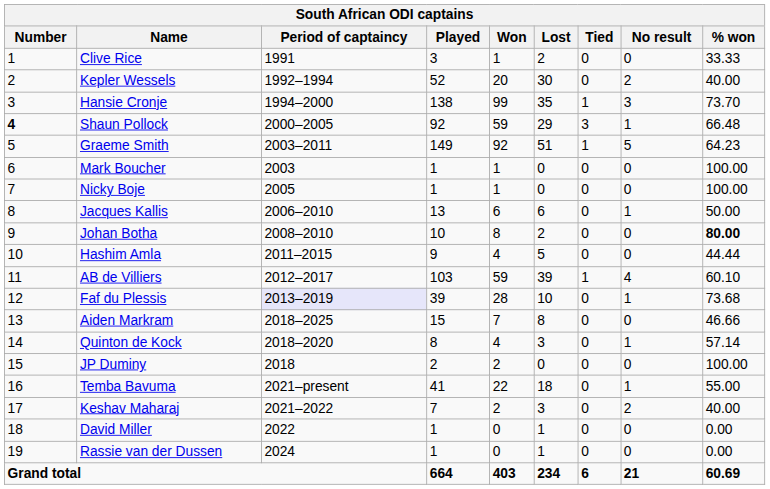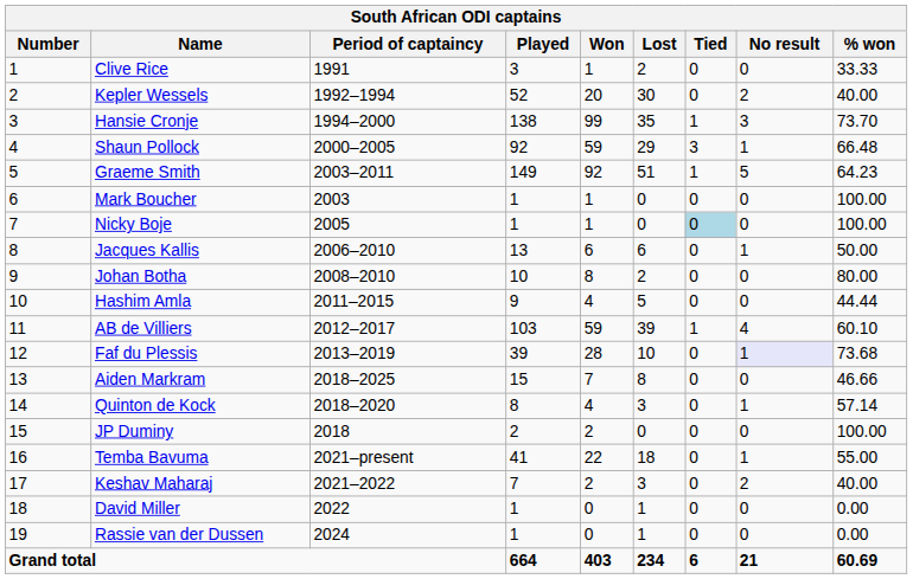Shaun Pollock | Number: bold -> normal
Nicky Boje | Tied: no background -> lightblue background
Johan Botha | % won: bold -> normal
Faf du Plessis | Period of captaincy: lavender background -> no background
Faf du Plessis | No result: no background -> lavender background
